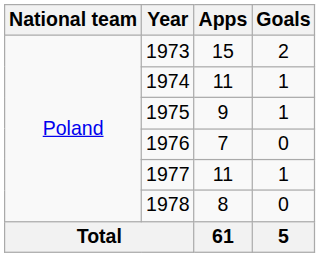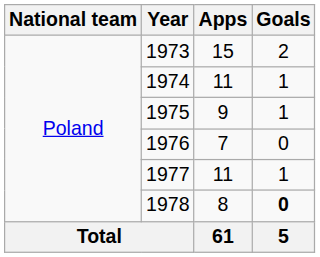1978 | Goals: normal -> bold
